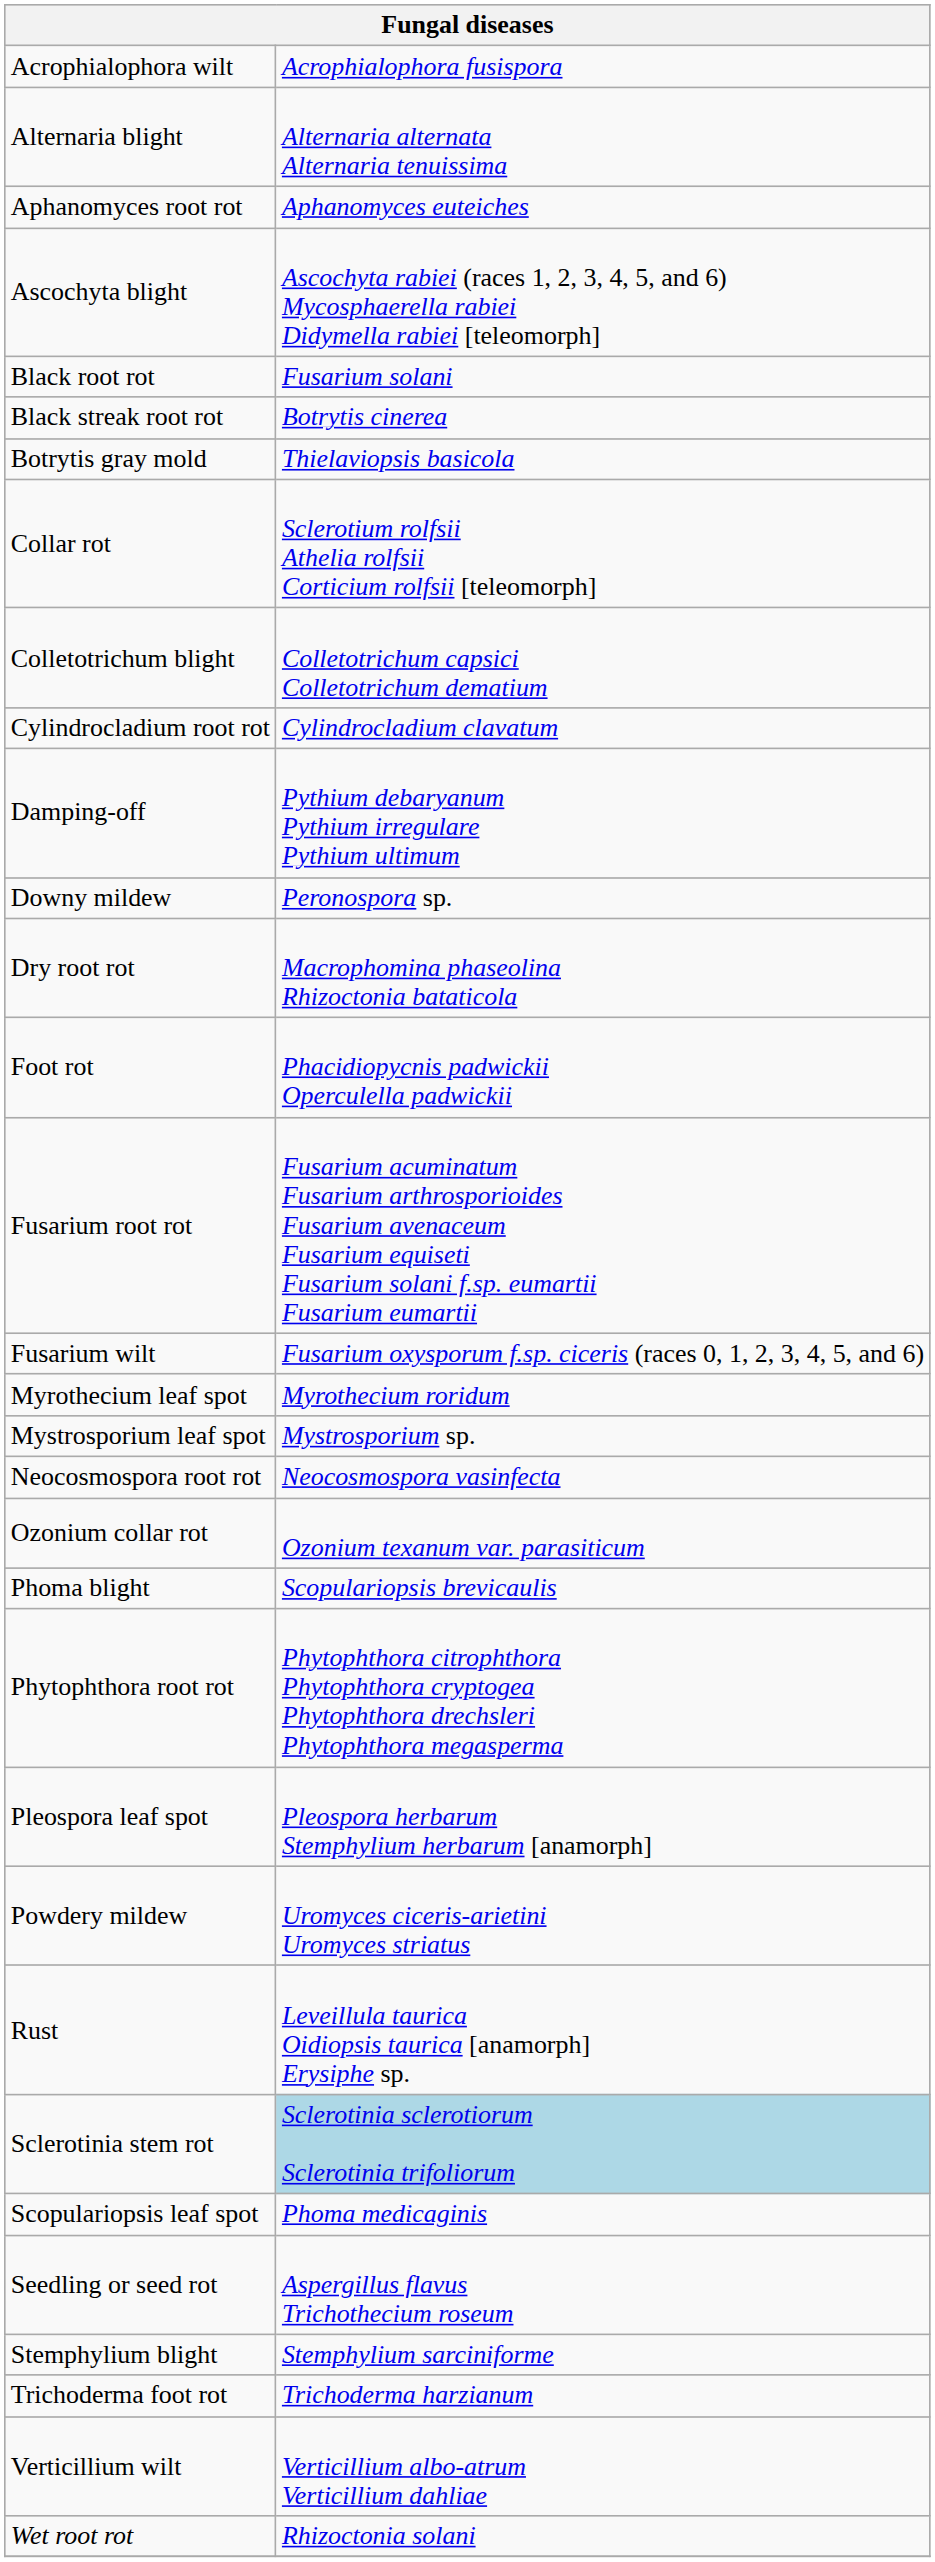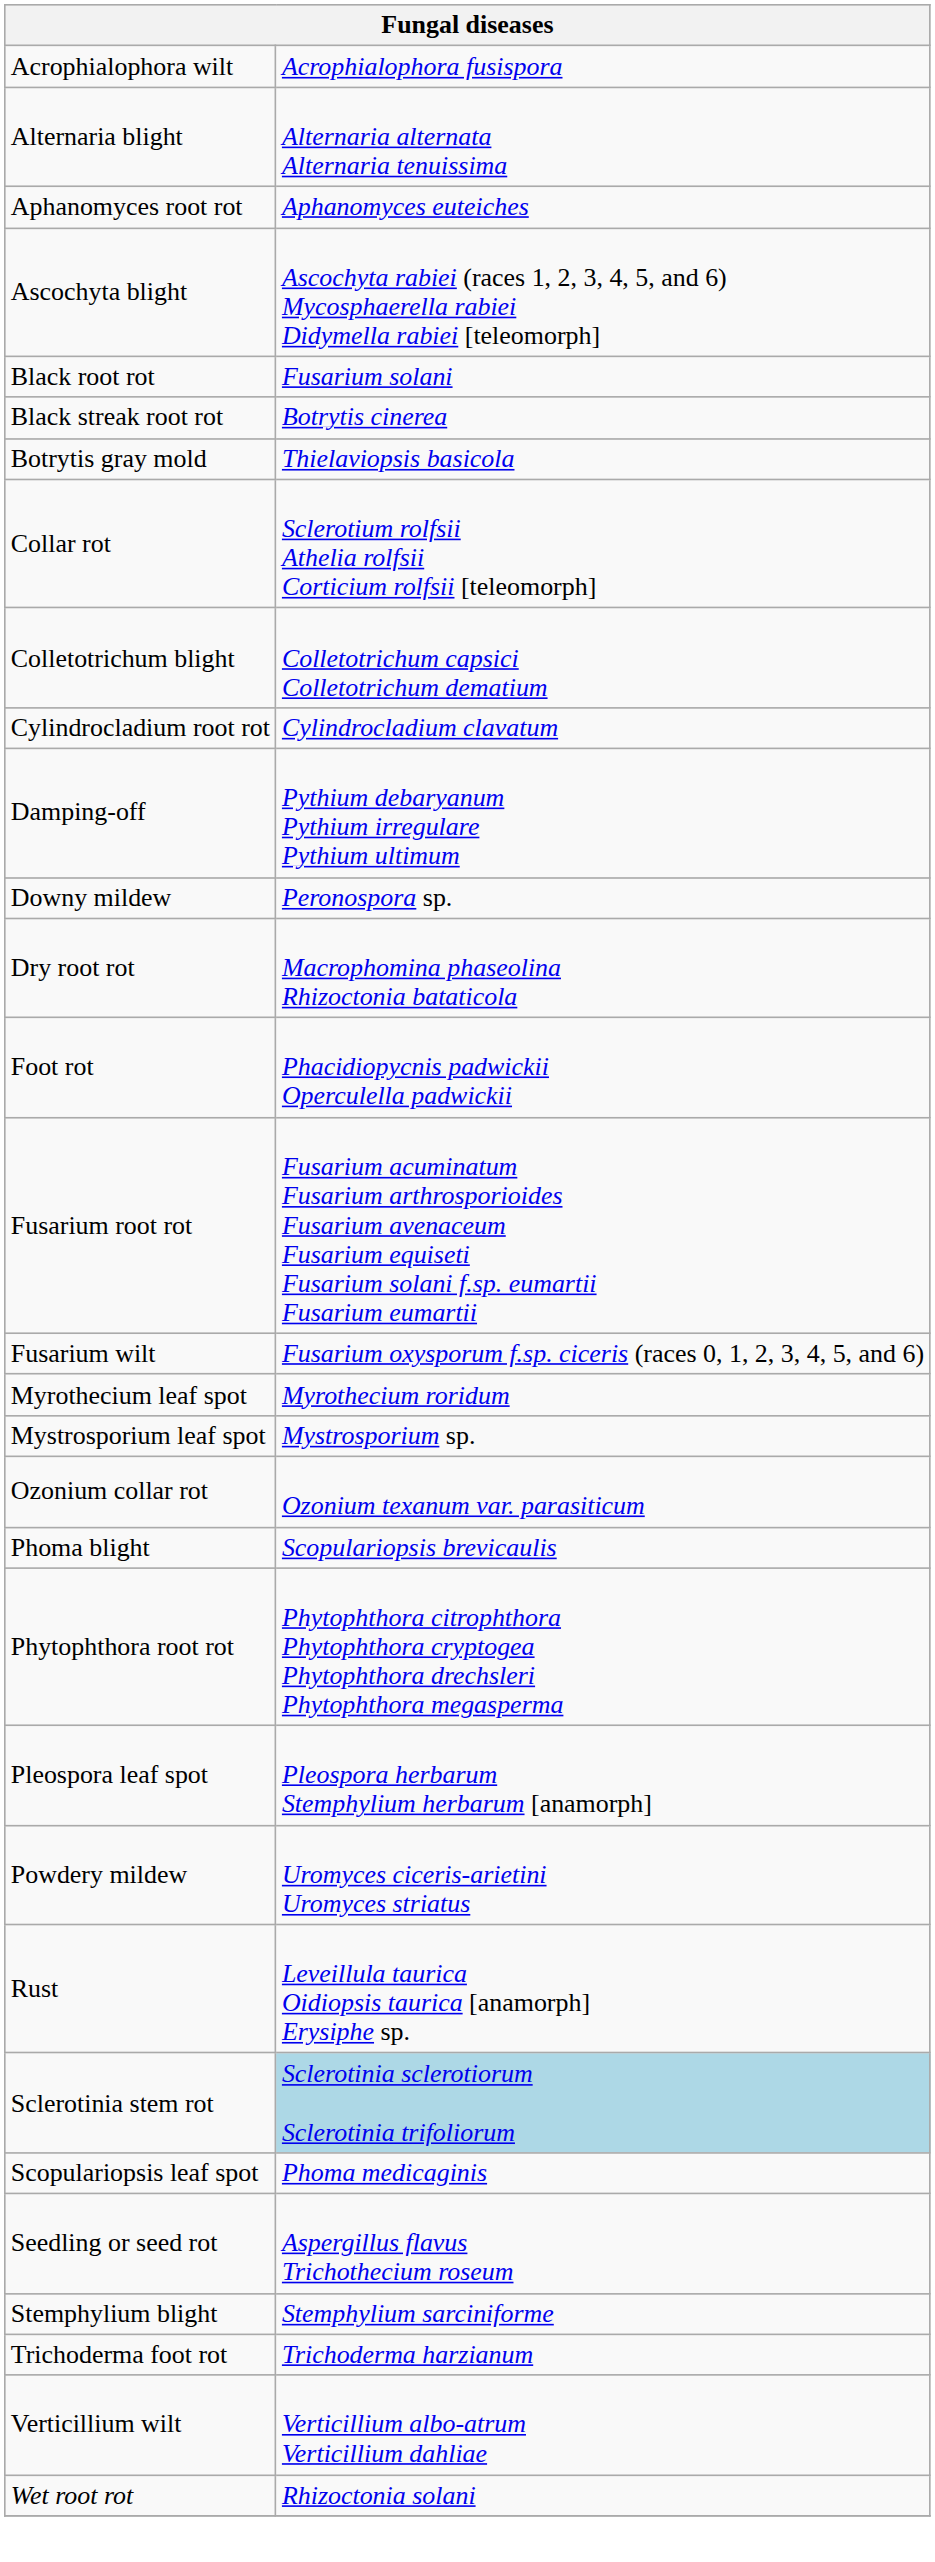- row: Neocosmospora root rot | Neocosmospora vasinfecta
